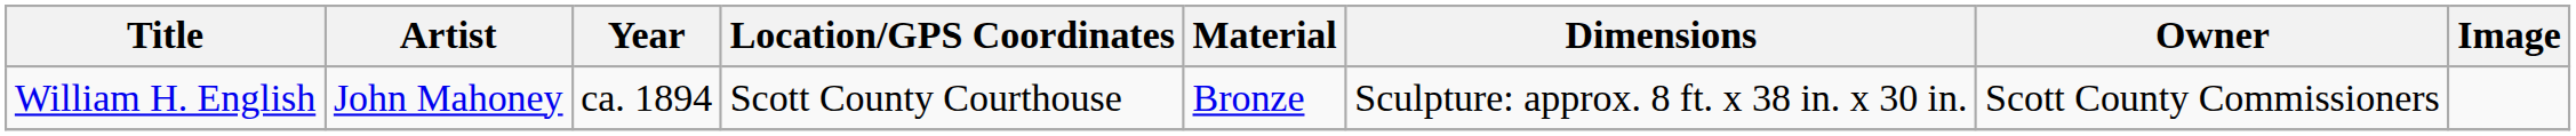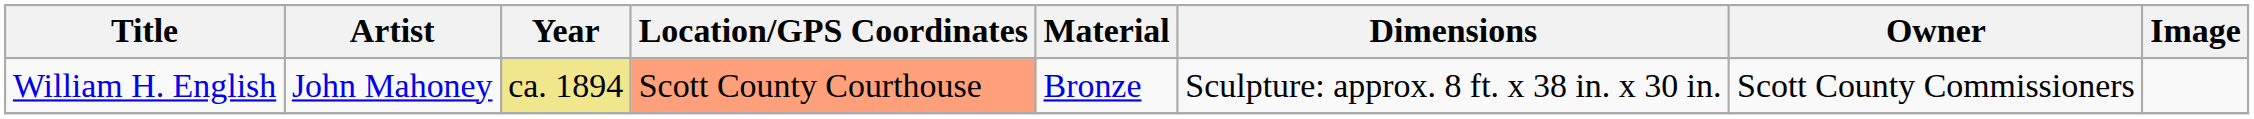William H. English | Year: no background -> khaki background
William H. English | Location/GPS Coordinates: no background -> lightsalmon background
